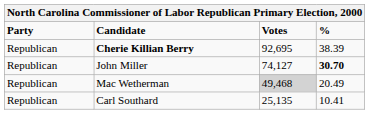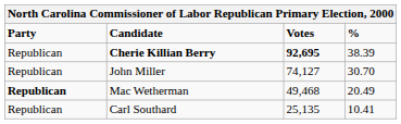Cherie Killian Berry | Votes: normal -> bold
John Miller | %: bold -> normal
Mac Wetherman | Party: normal -> bold
Mac Wetherman | Votes: lightgrey background -> no background
